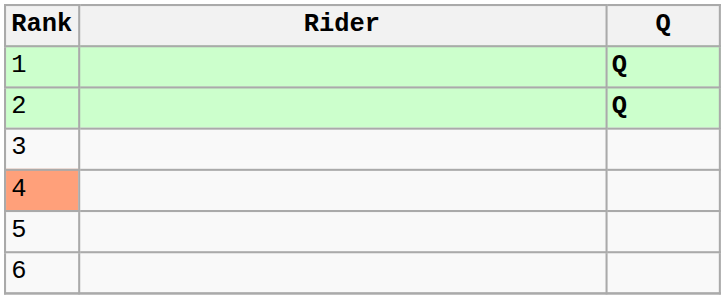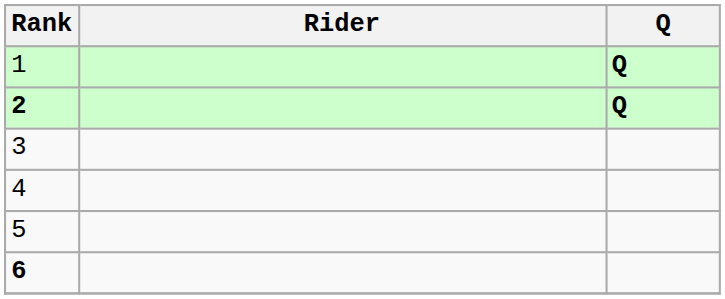2 | Rank: normal -> bold
4 | Rank: lightsalmon background -> no background
6 | Rank: normal -> bold
